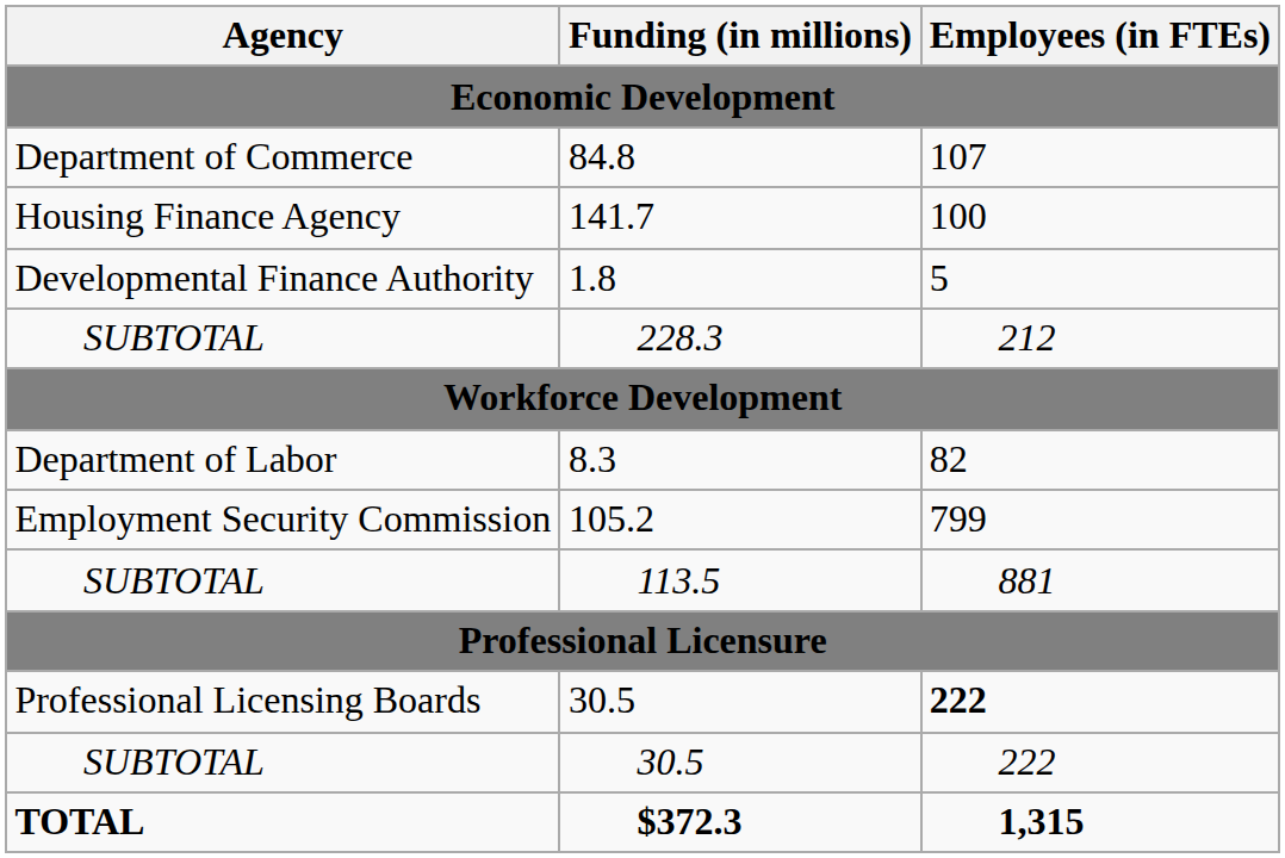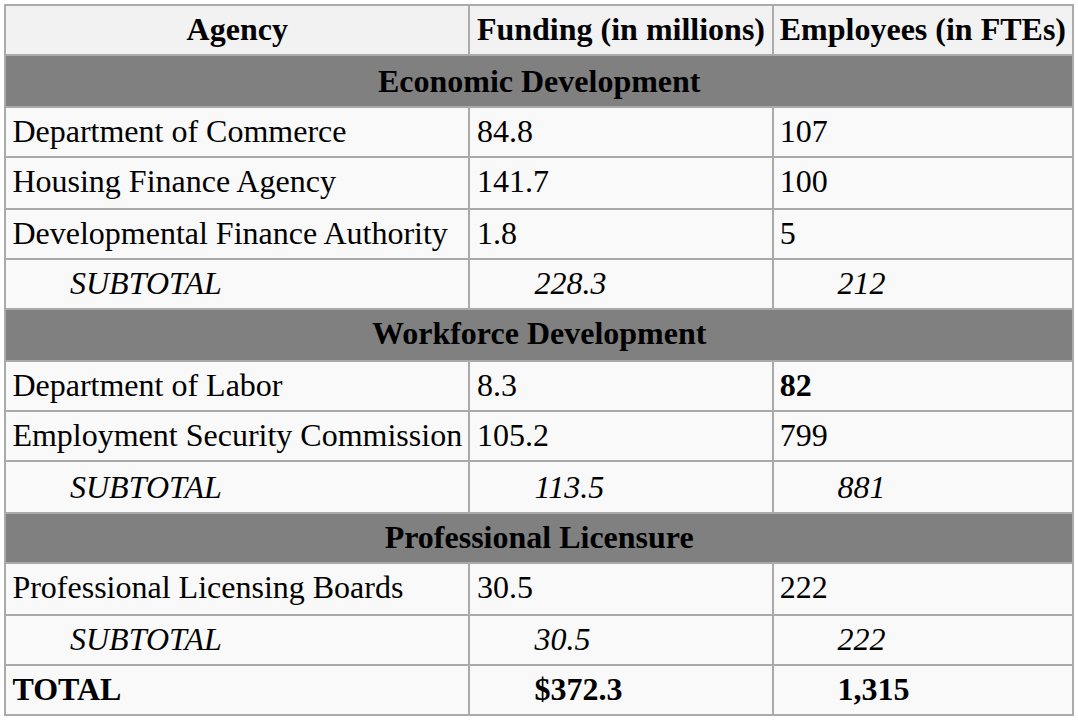8.3 | Employees (in FTEs): normal -> bold
Professional Licensing Boards / 30.5 | Employees (in FTEs): bold -> normal
